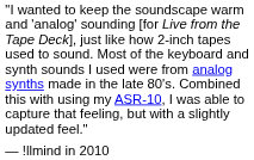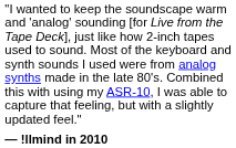row 2 | column 1: normal -> bold
